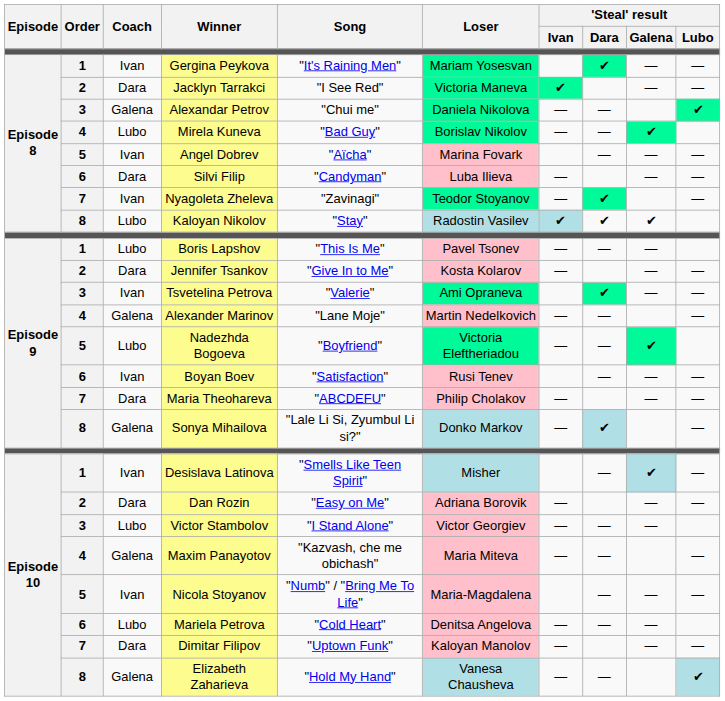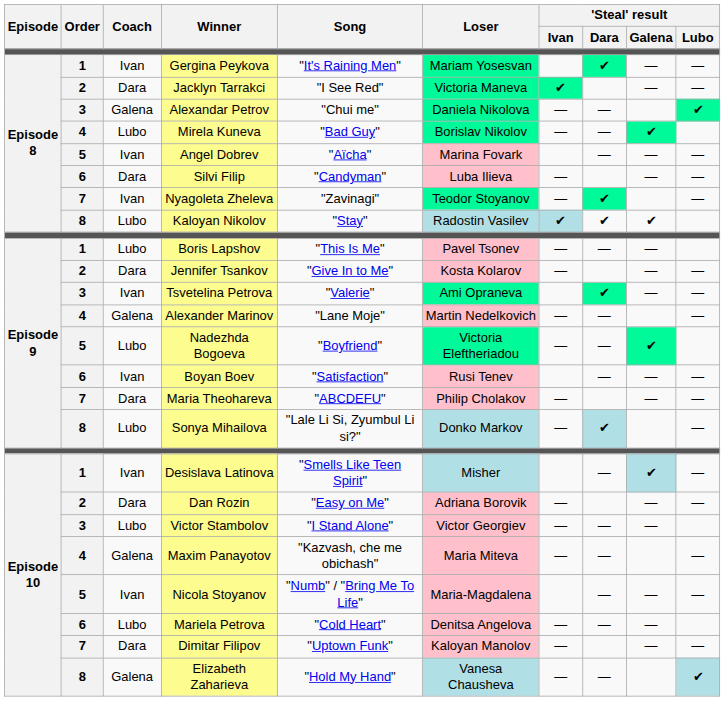Sonya Mihailova | Coach: Galena -> Lubo
